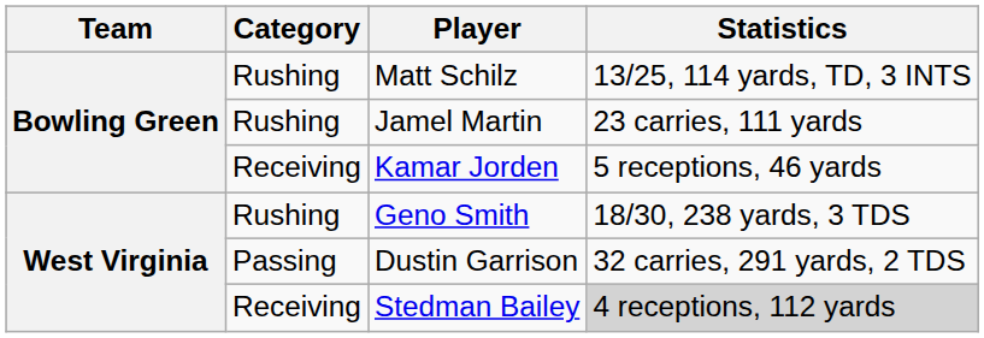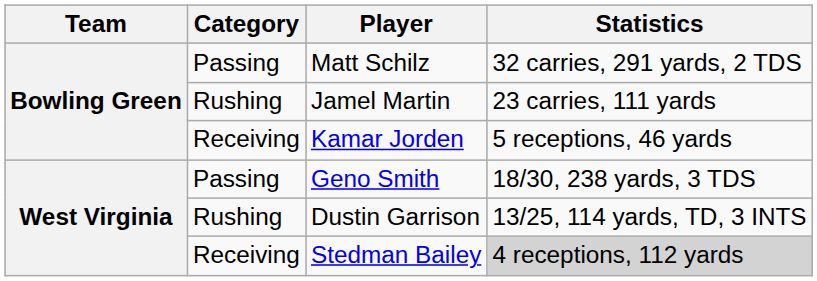Matt Schilz | Category: Rushing -> Passing
Matt Schilz | Statistics: 13/25, 114 yards, TD, 3 INTS -> 32 carries, 291 yards, 2 TDS
Geno Smith | Category: Rushing -> Passing
Dustin Garrison | Category: Passing -> Rushing
Dustin Garrison | Statistics: 32 carries, 291 yards, 2 TDS -> 13/25, 114 yards, TD, 3 INTS
